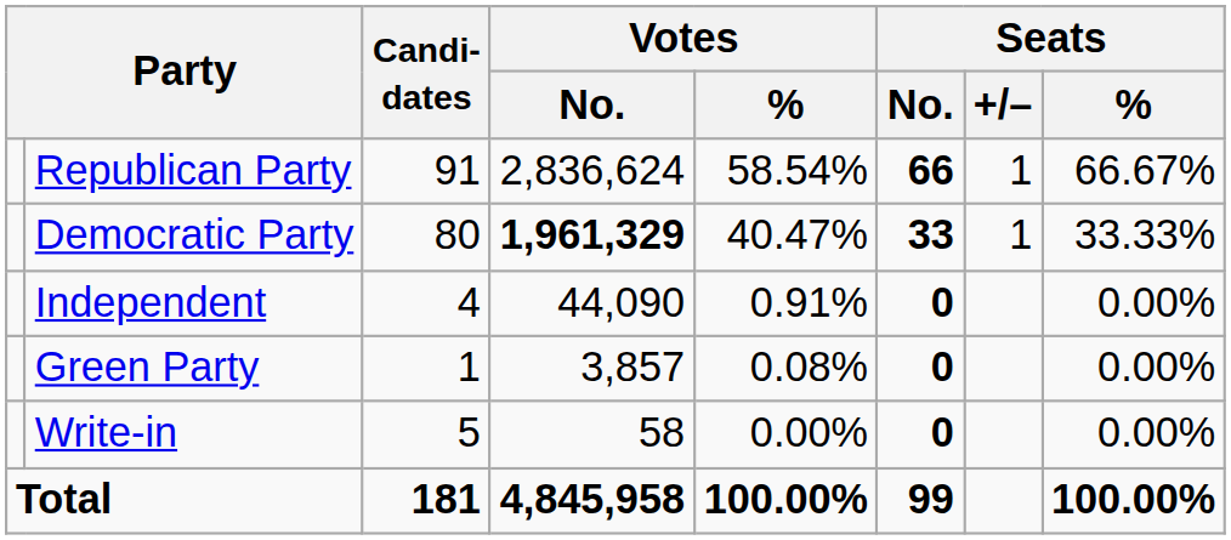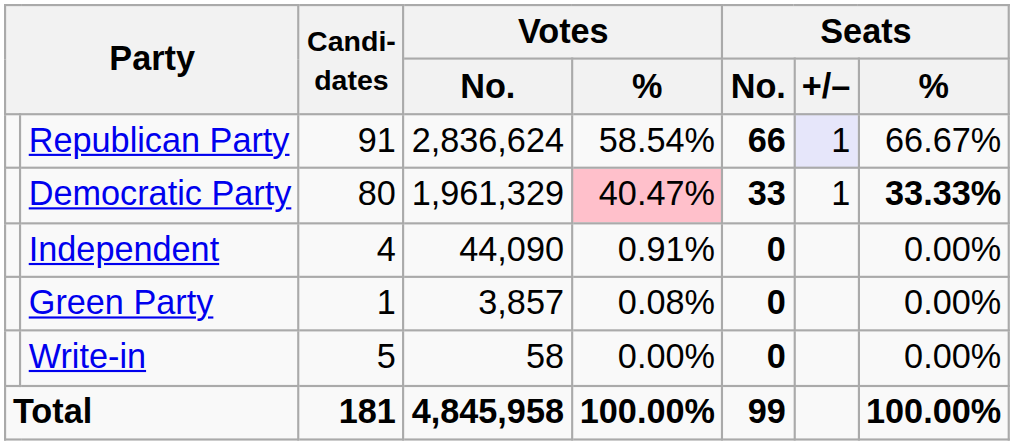Republican Party | Seats / +/–: no background -> lavender background
Democratic Party | Votes / No.: bold -> normal
Democratic Party | Votes / %: no background -> pink background
Democratic Party | Seats / %: normal -> bold
